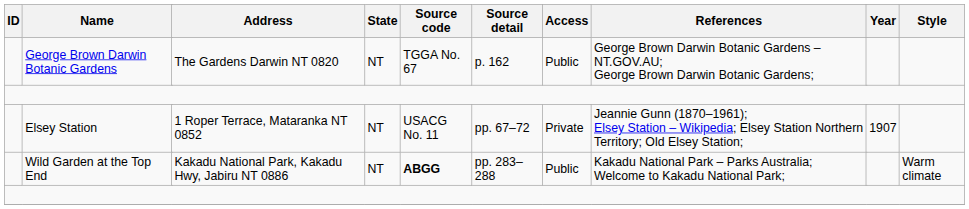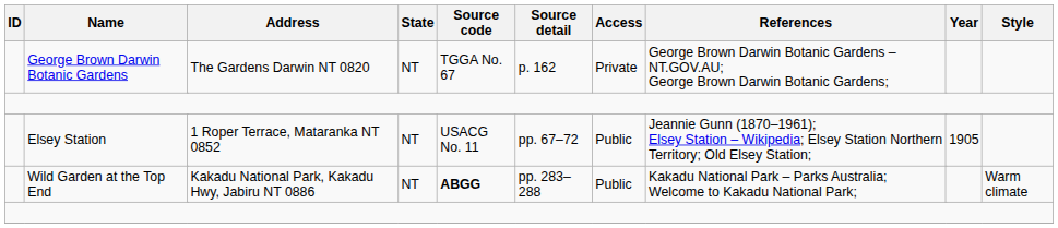George Brown Darwin Botanic Gardens | Access: Public -> Private
Elsey Station | Access: Private -> Public
Elsey Station | Year: 1907 -> 1905
